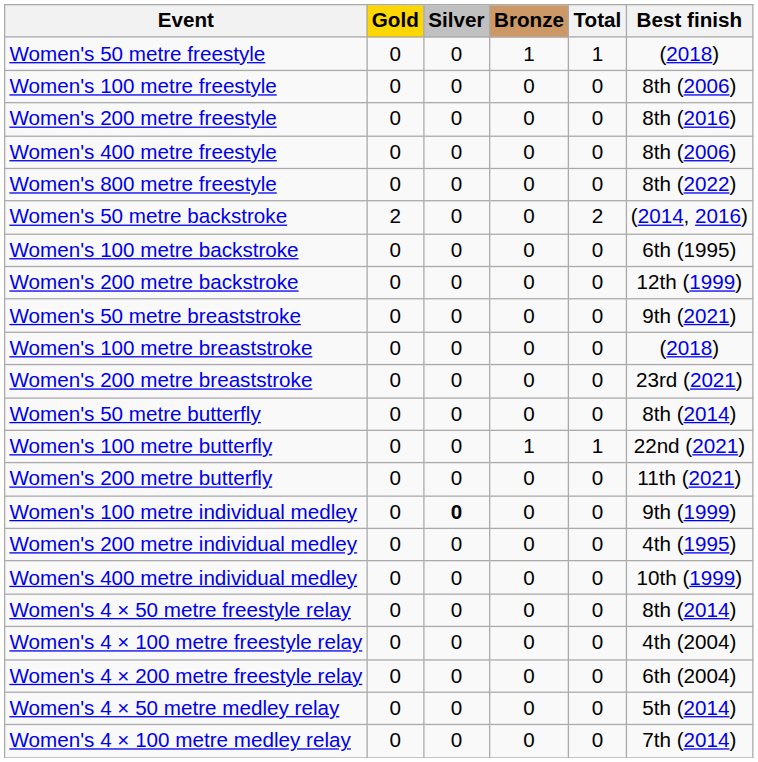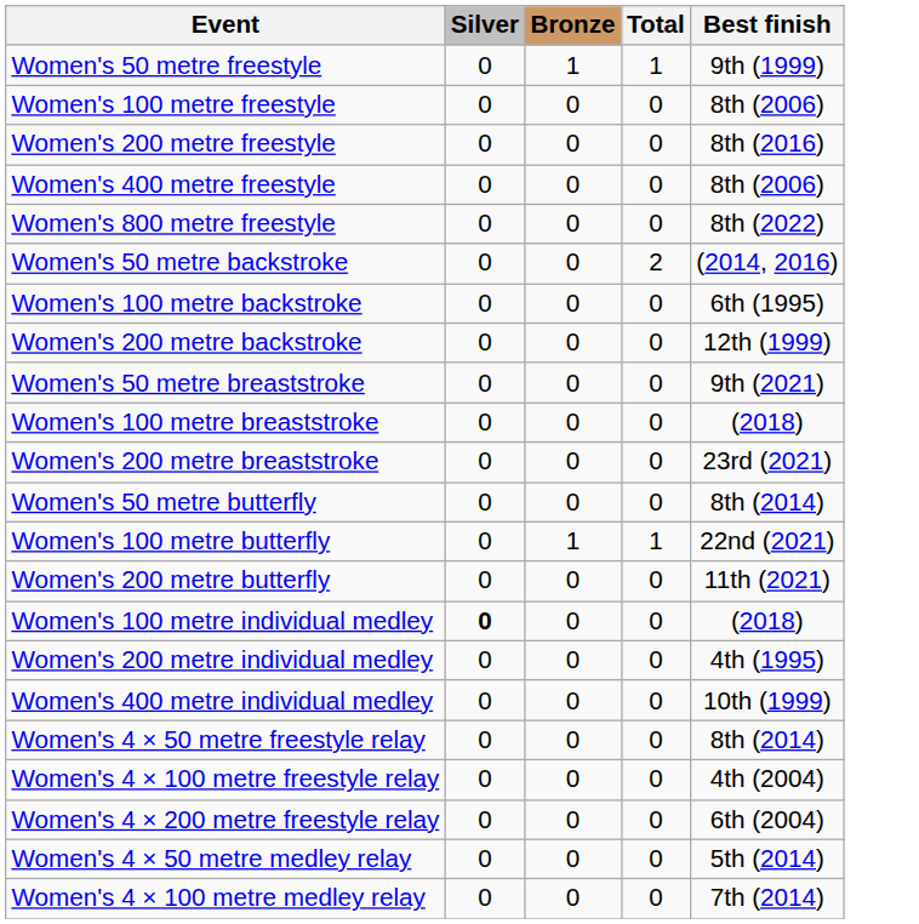- column: Gold | 0 | 0 | 0 | 0 | 0 | 2 | 0 | 0 | 0 | 0 | 0 | 0 | 0 | 0 | 0 | 0 | 0 | 0 | 0 | 0 | 0 | 0
Women's 50 metre freestyle | Best finish: (2018) -> 9th (1999)
Women's 100 metre individual medley | Best finish: 9th (1999) -> (2018)
